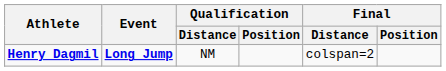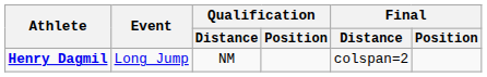Henry Dagmil | Event: bold -> normal
